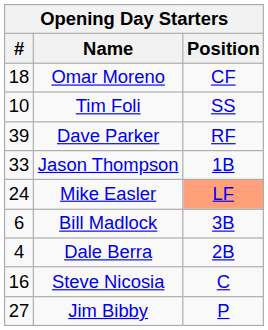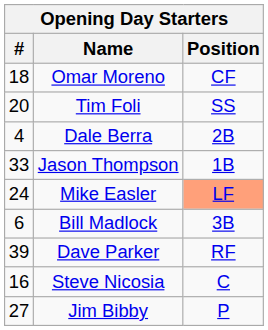Tim Foli | #: 10 -> 20
rows swapped: Dave Parker <-> Dale Berra
